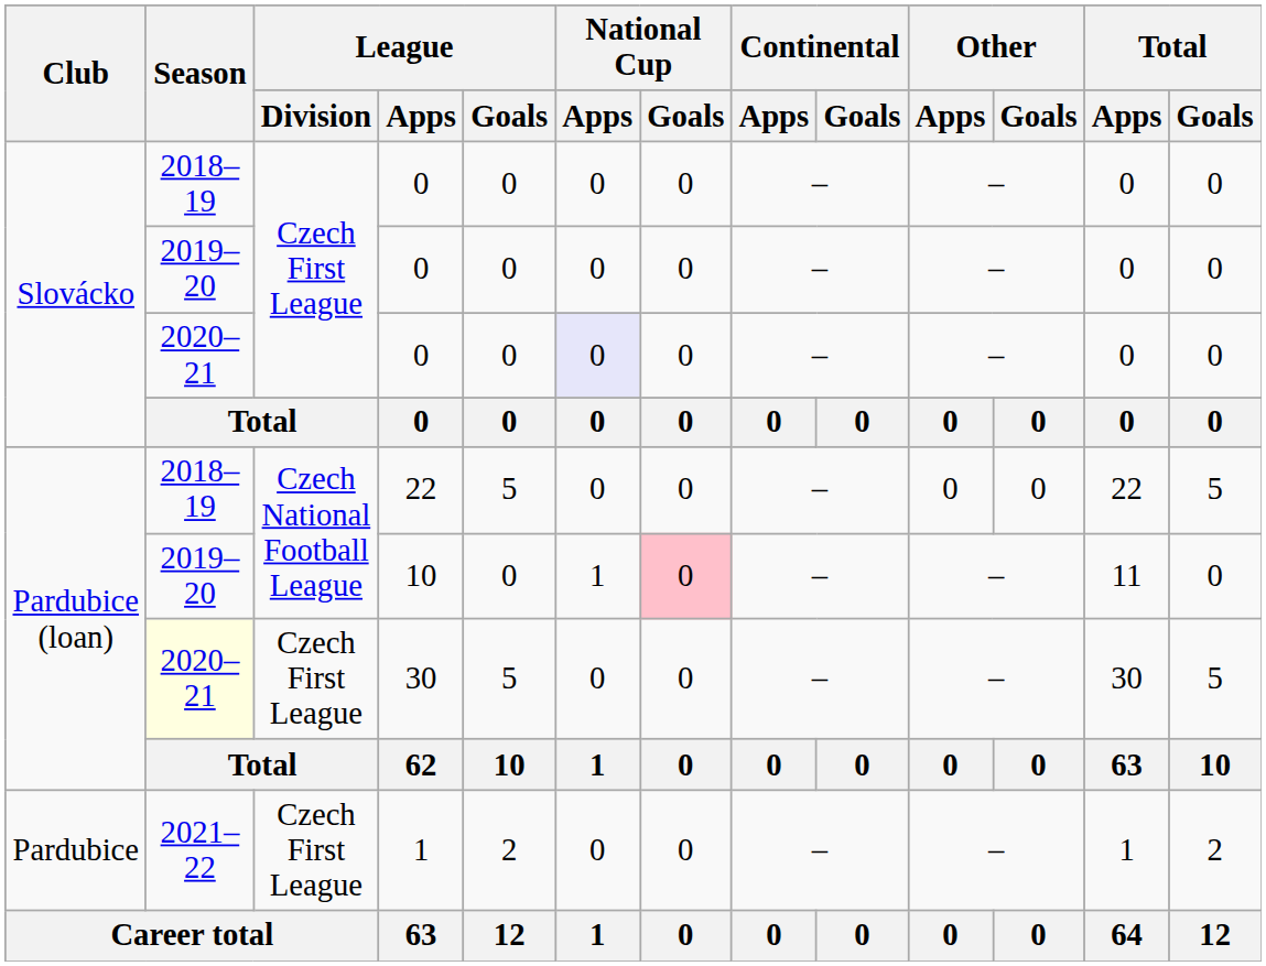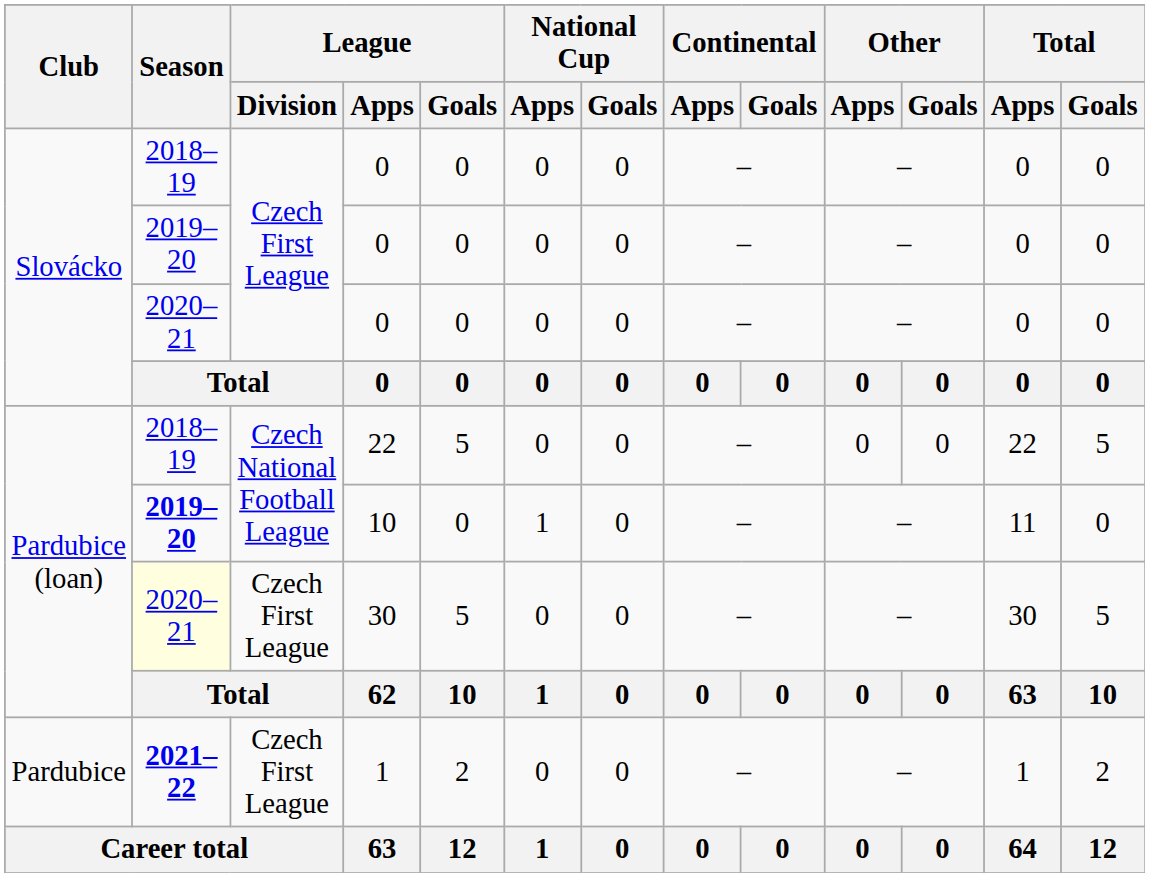row 5 | National Cup / Apps: lavender background -> no background
row 8 | Season: normal -> bold
row 8 | National Cup / Goals: pink background -> no background
row 11 | Season: normal -> bold
